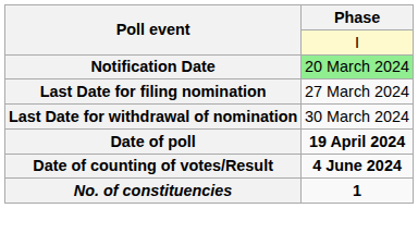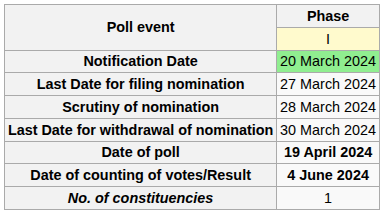+ row: Scrutiny of nomination | 28 March 2024
No. of constituencies | Phase: bold -> normal
